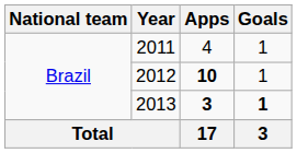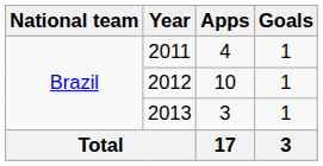2012 | Apps: bold -> normal
2013 | Apps: bold -> normal
2013 | Goals: bold -> normal
